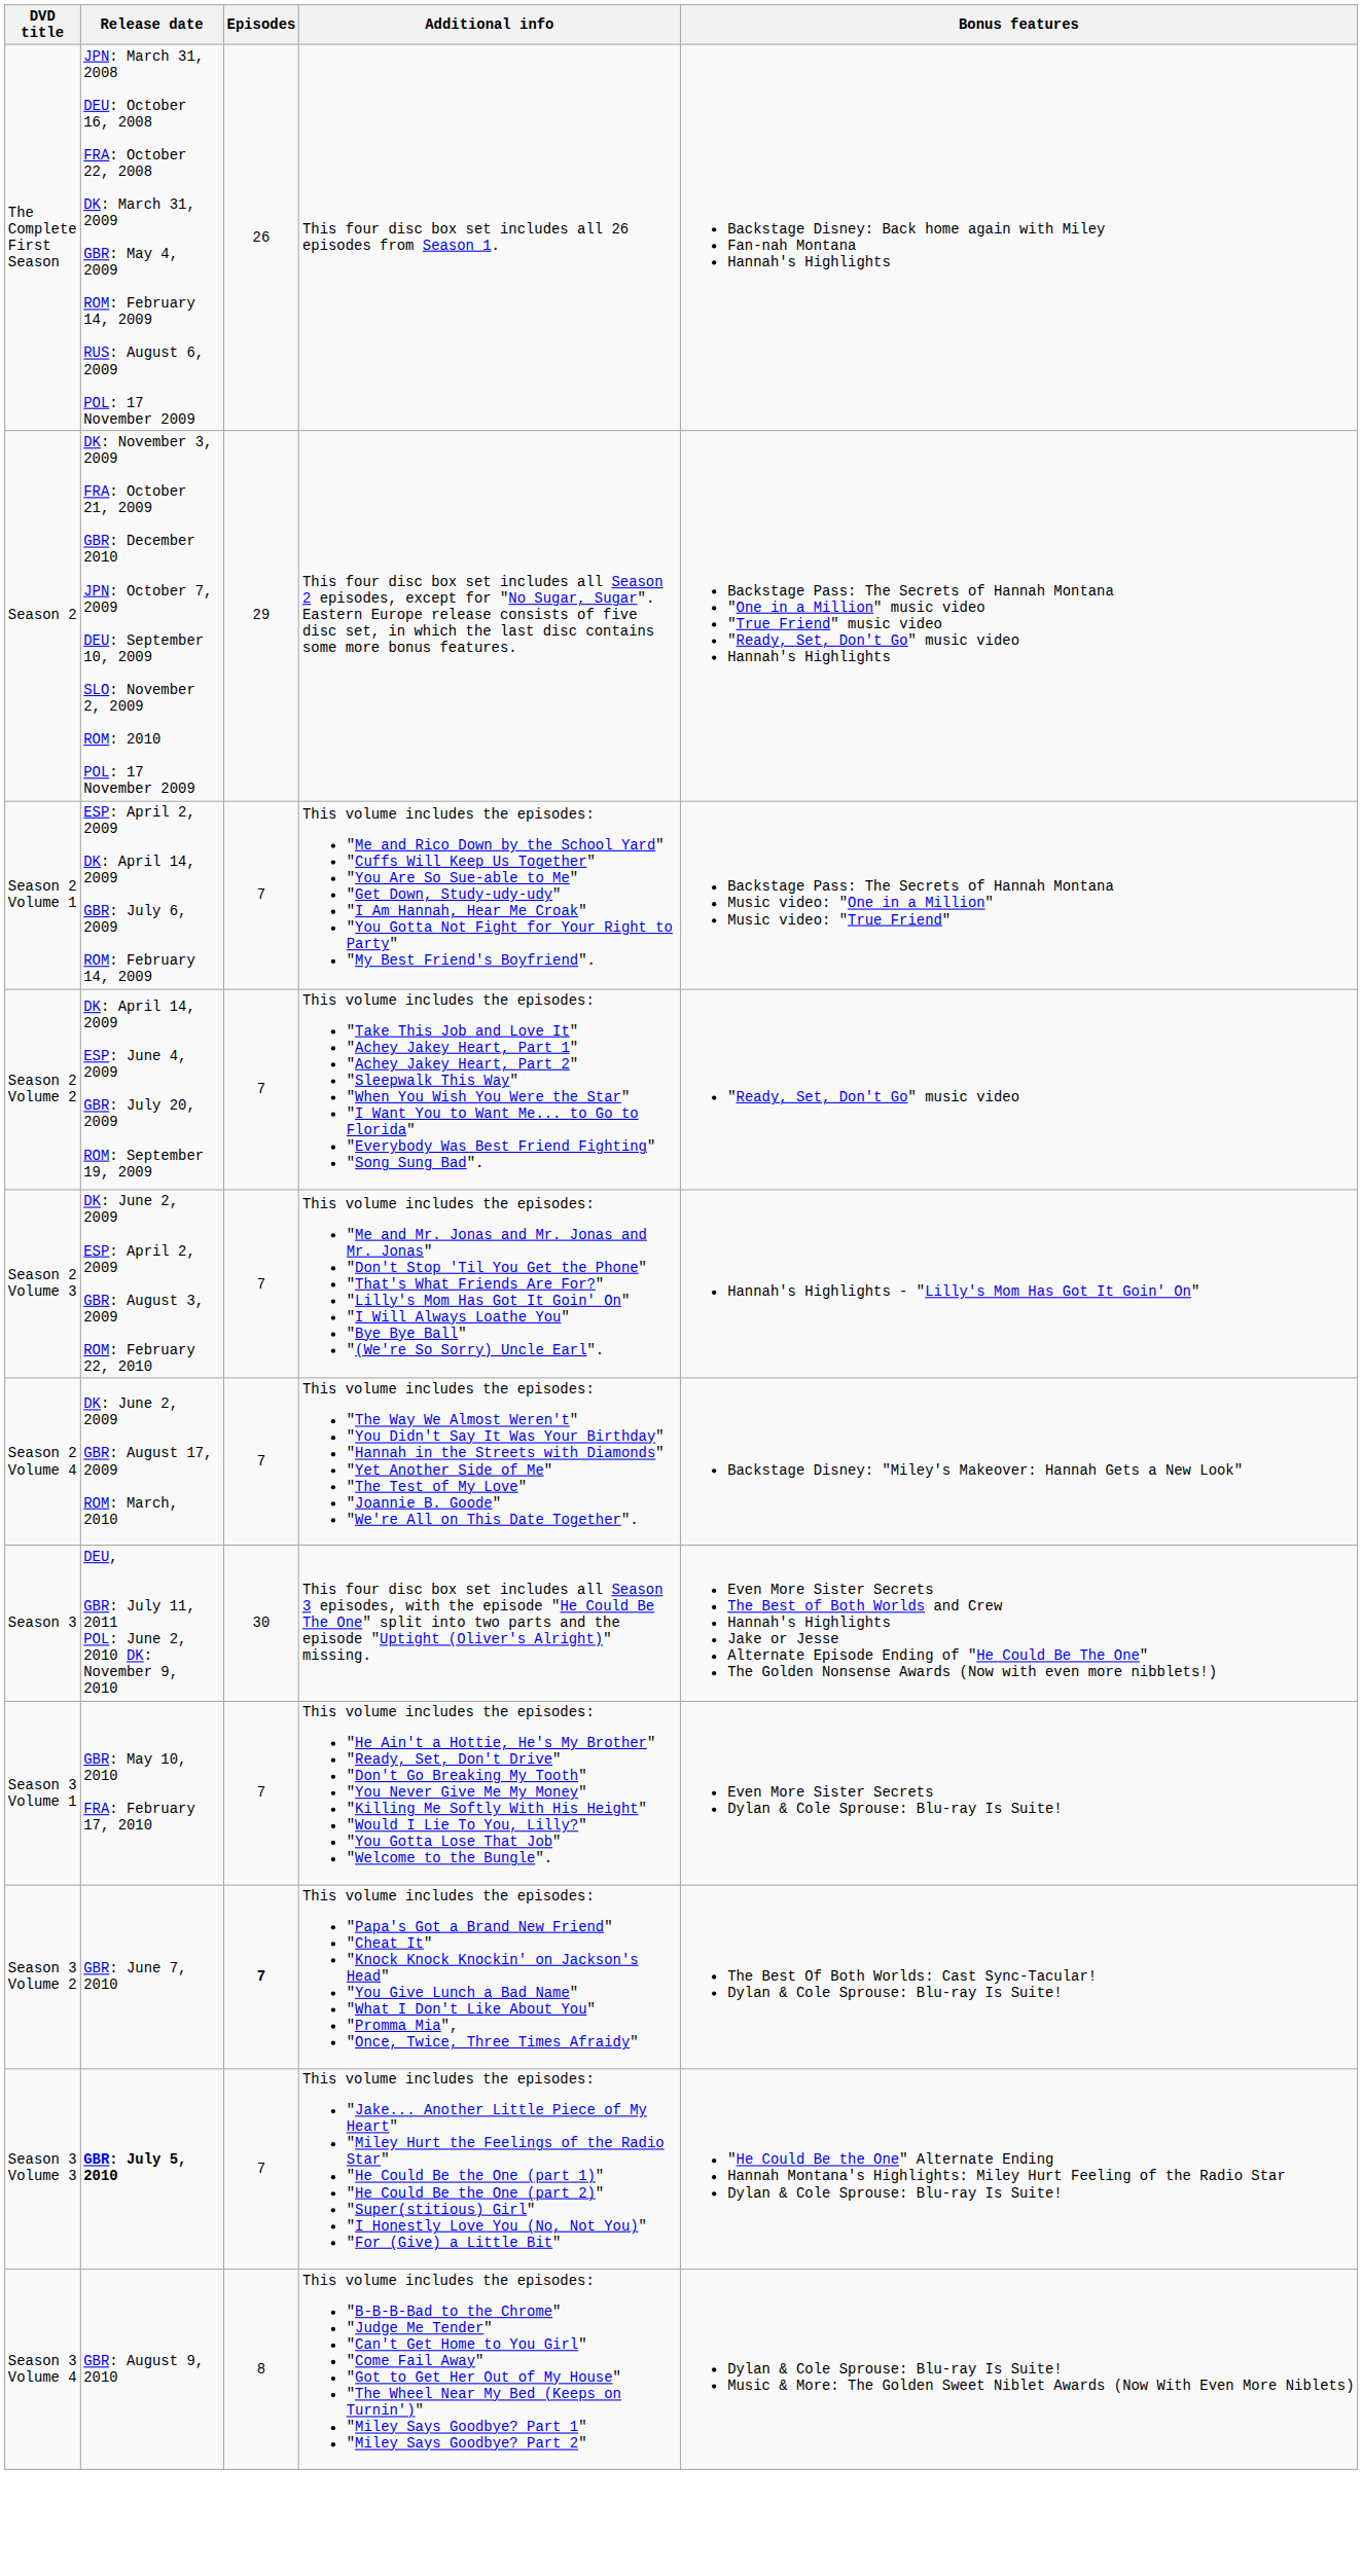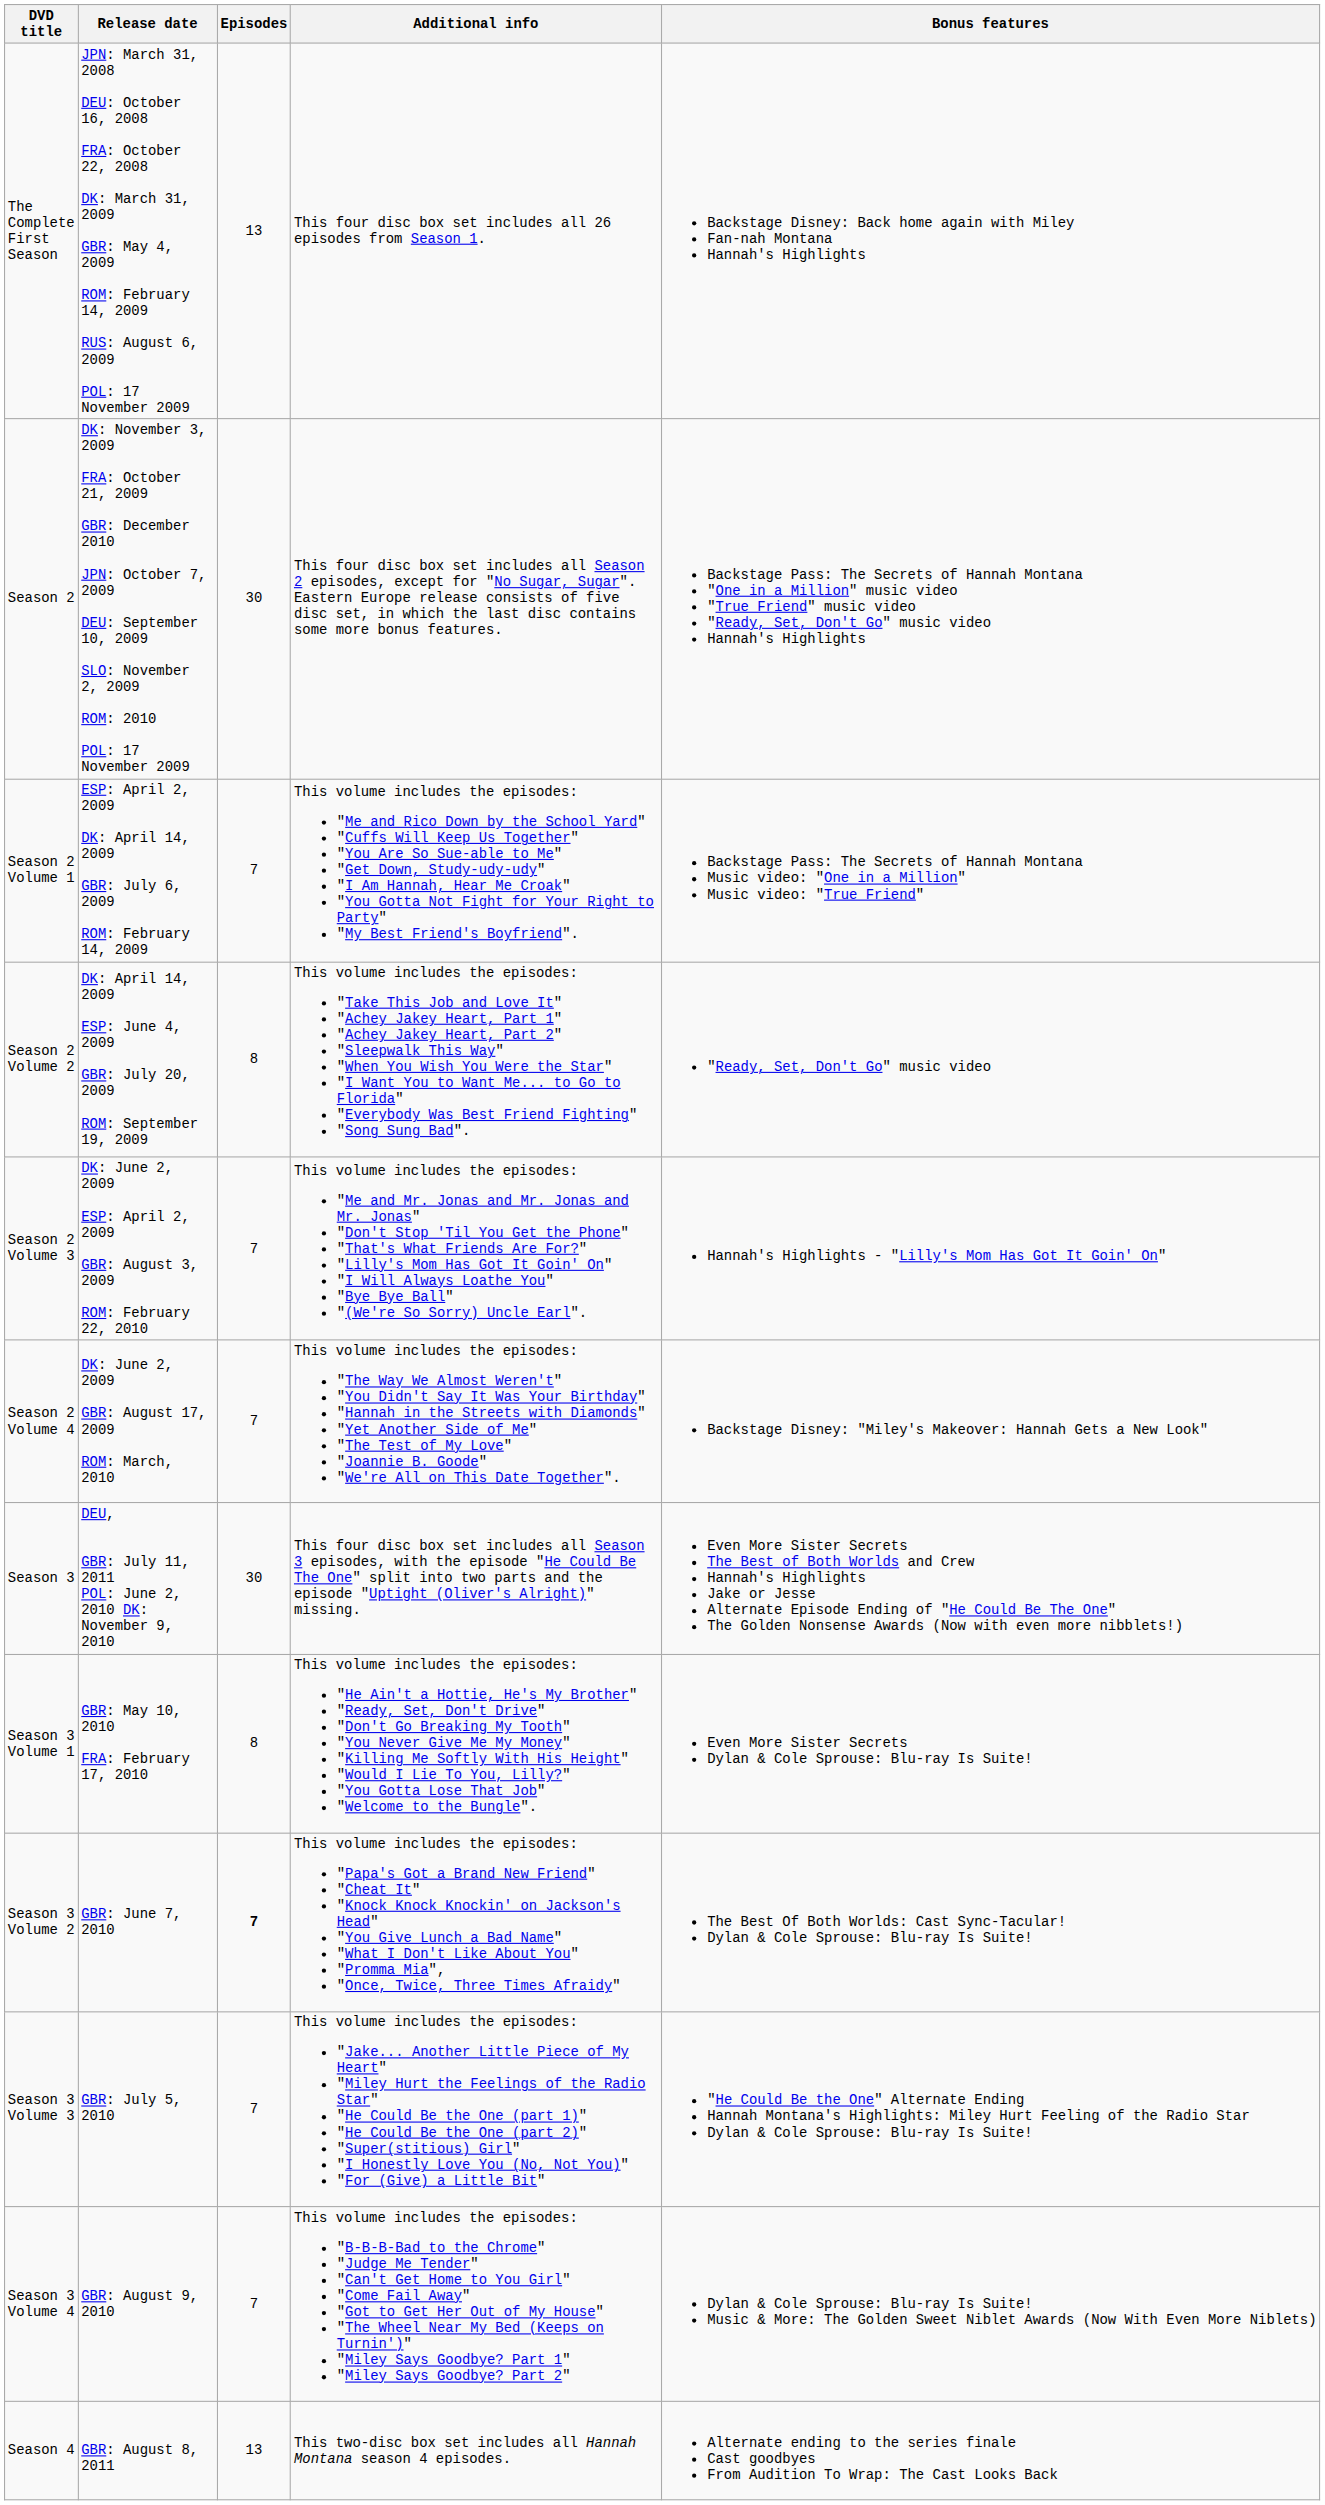The Complete First Season | Episodes: 26 -> 13
Season 2 | Episodes: 29 -> 30
Season 2 Volume 2 | Episodes: 7 -> 8
Season 3 Volume 1 | Episodes: 7 -> 8
Season 3 Volume 3 | Release date: bold -> normal
Season 3 Volume 4 | Episodes: 8 -> 7
+ row: Season 4 | GBR: August 8, 2011 | 13 | This two-disc box set includes all Hannah Montana season 4 episodes. | Alternate ending to the series finale Cast goodbyes From Audition To Wrap: The Cast Looks Back
